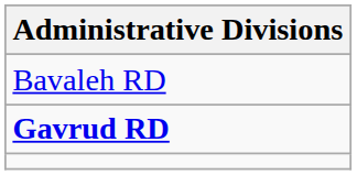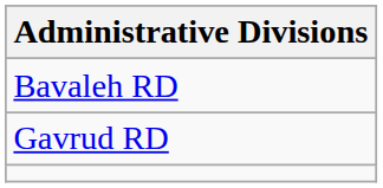row 3 | column 1: bold -> normal
